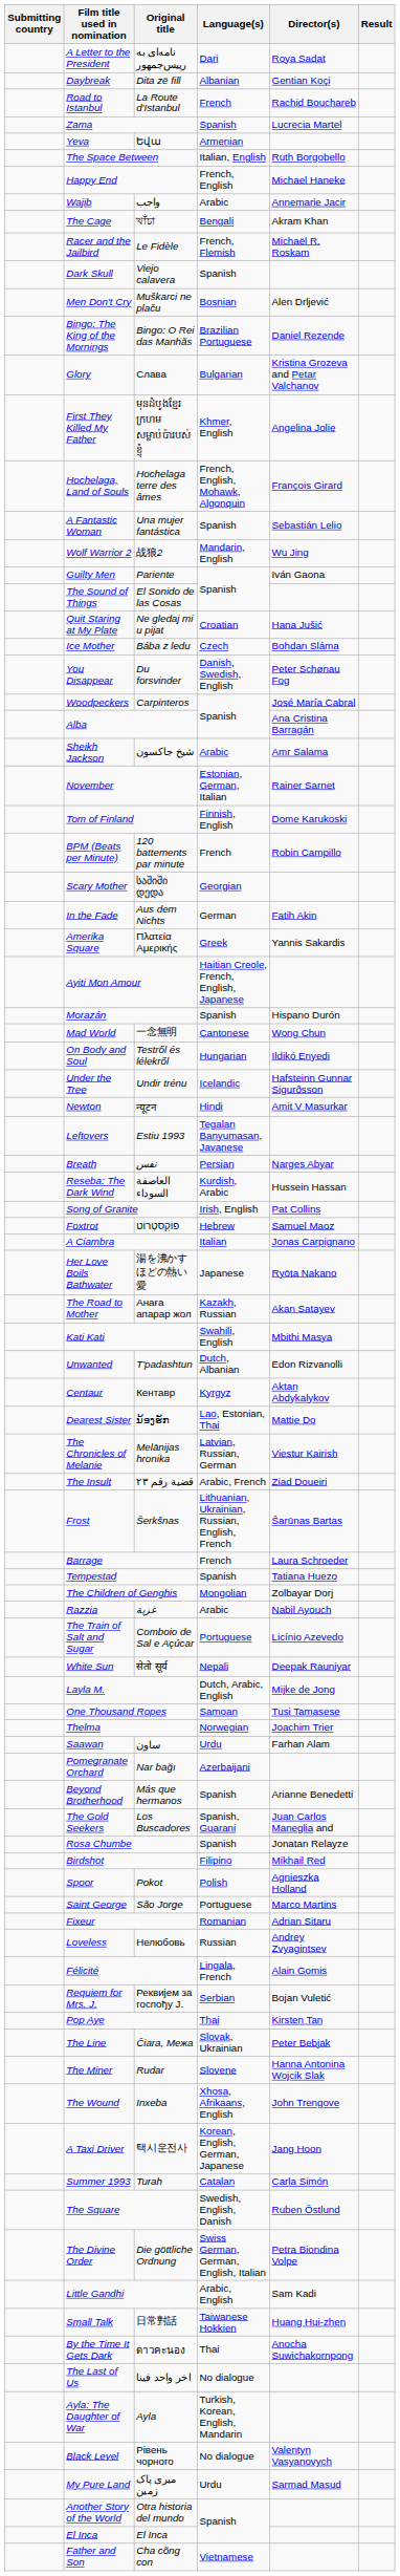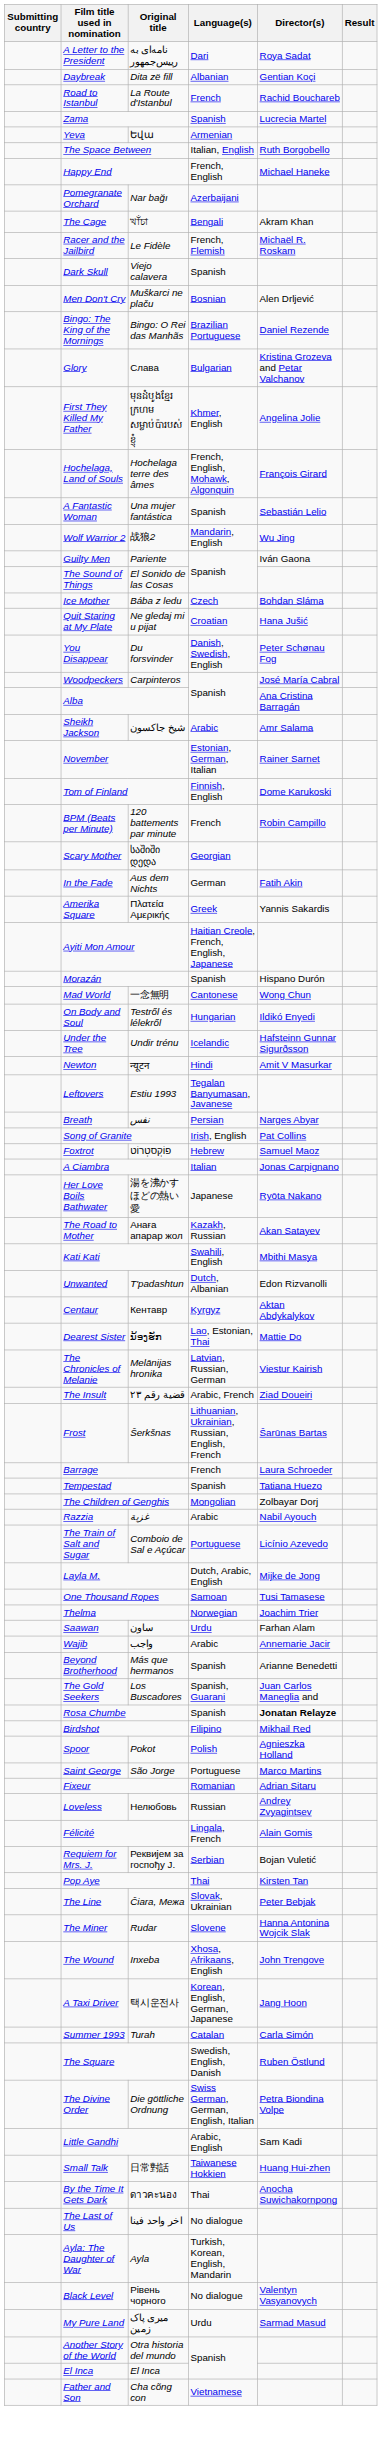rows swapped: Pomegranate Orchard <-> Wajib
rows swapped: Quit Staring at My Plate <-> Ice Mother
- row: Reseba: The Dark Wind | العاصفة السوداء | Kurdish, Arabic | Hussein Hassan
- row: White Sun | सेतो सूर्य | Nepali | Deepak Rauniyar
Rosa Chumbe | Director(s): normal -> bold
